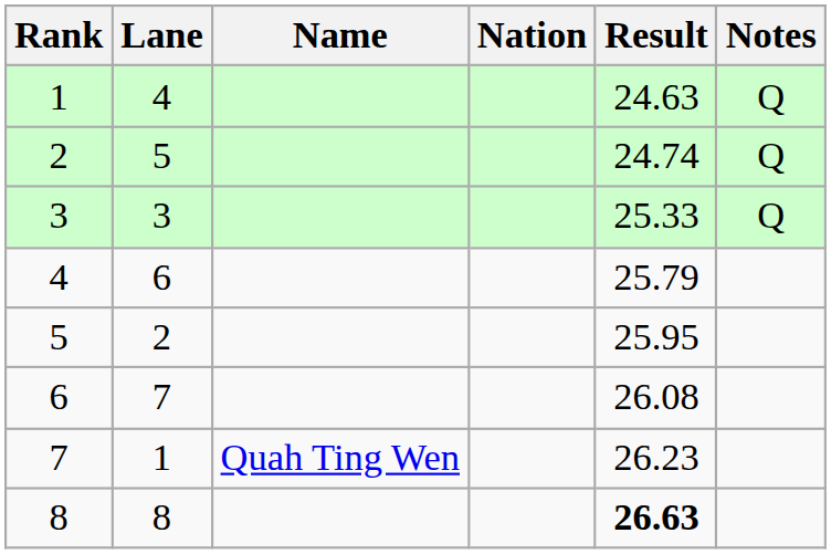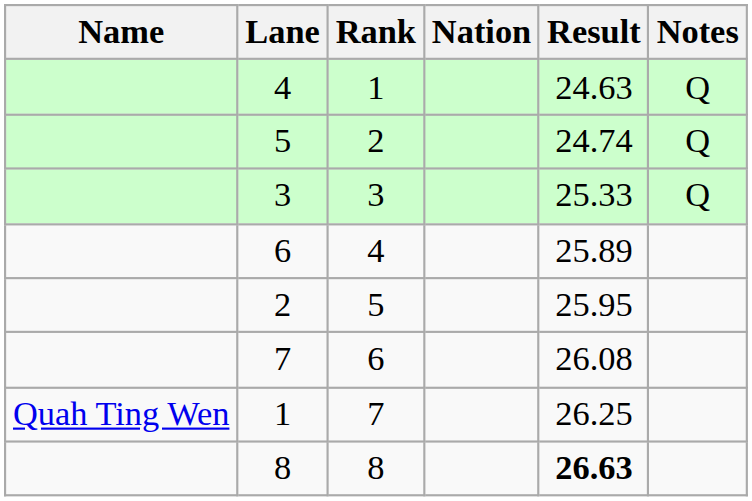columns swapped: Rank <-> Name
row 5 | Result: 25.79 -> 25.89
row 8 | Result: 26.23 -> 26.25
